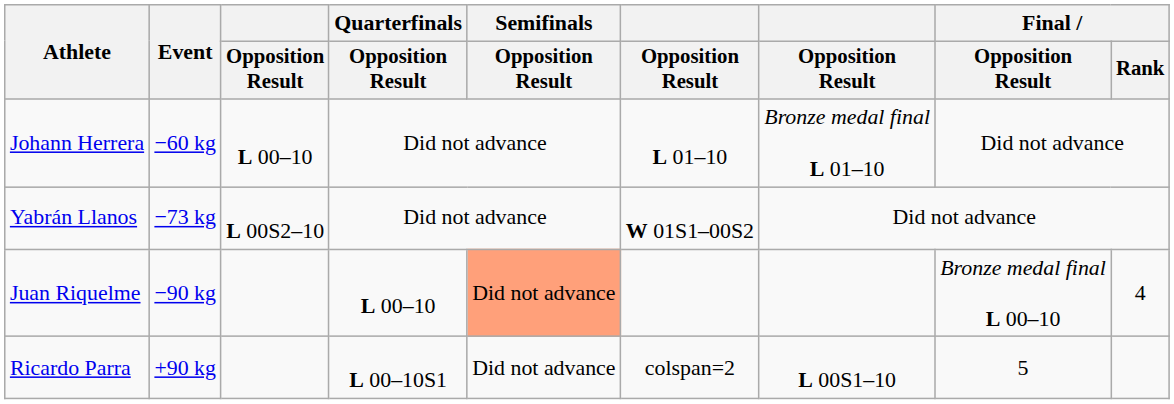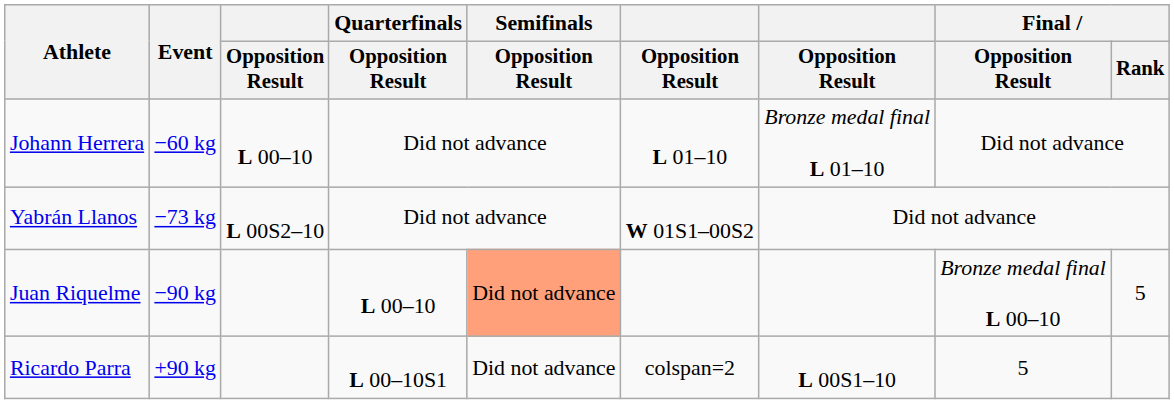Juan Riquelme | Final / Rank: 4 -> 5
